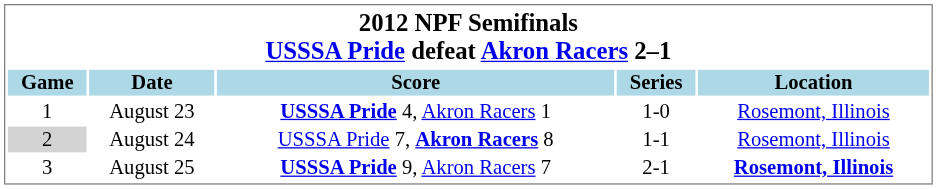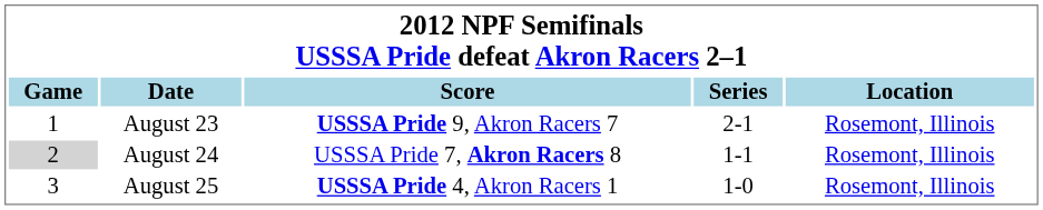August 23 | Score: USSSA Pride 4, Akron Racers 1 -> USSSA Pride 9, Akron Racers 7
August 23 | Series: 1-0 -> 2-1
August 25 | Score: USSSA Pride 9, Akron Racers 7 -> USSSA Pride 4, Akron Racers 1
August 25 | Series: 2-1 -> 1-0
August 25 | Location: bold -> normal
